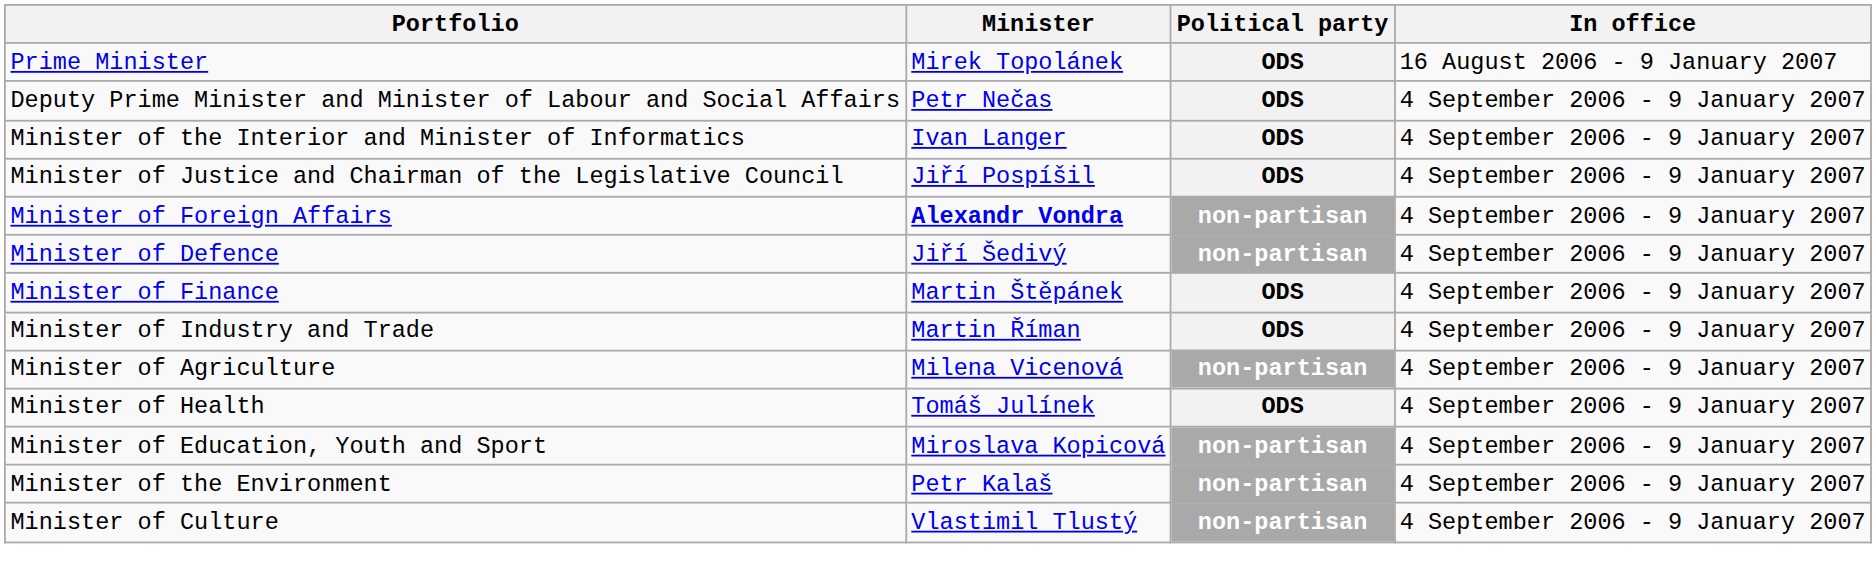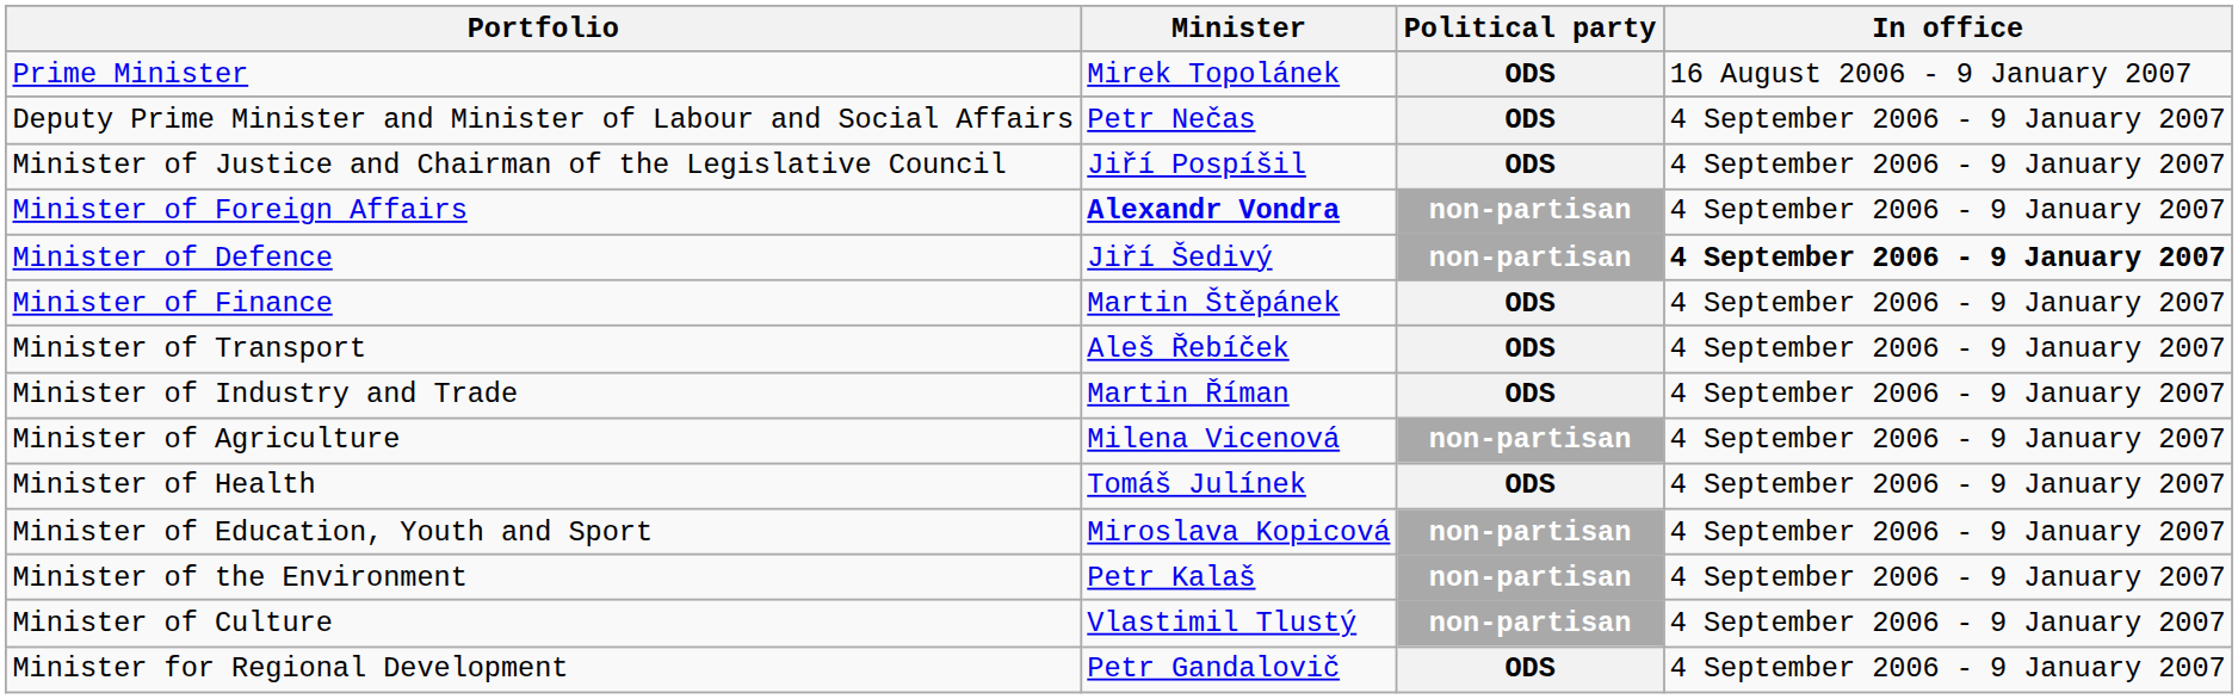- row: Minister of the Interior and Minister of Informatics | Ivan Langer | ODS | 4 September 2006 - 9 January 2007
Minister of Defence | In office: normal -> bold
+ row: Minister of Transport | Aleš Řebíček | ODS | 4 September 2006 - 9 January 2007
+ row: Minister for Regional Development | Petr Gandalovič | ODS | 4 September 2006 - 9 January 2007
